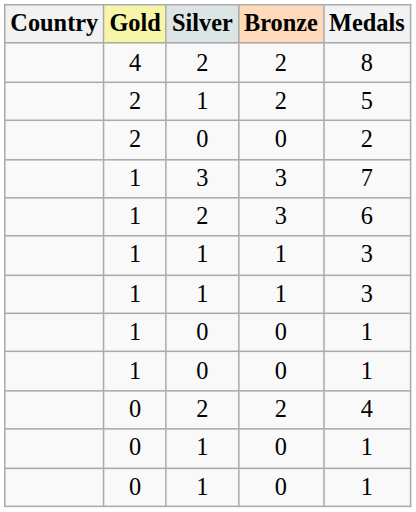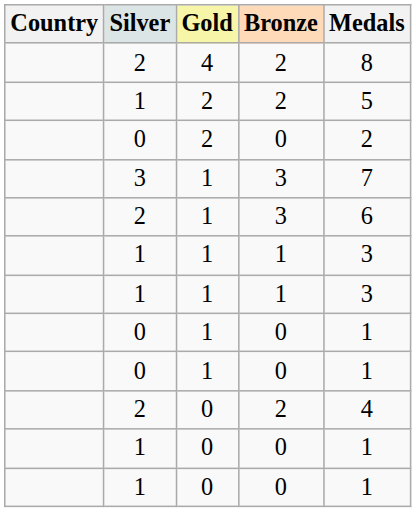columns swapped: Gold <-> Silver
